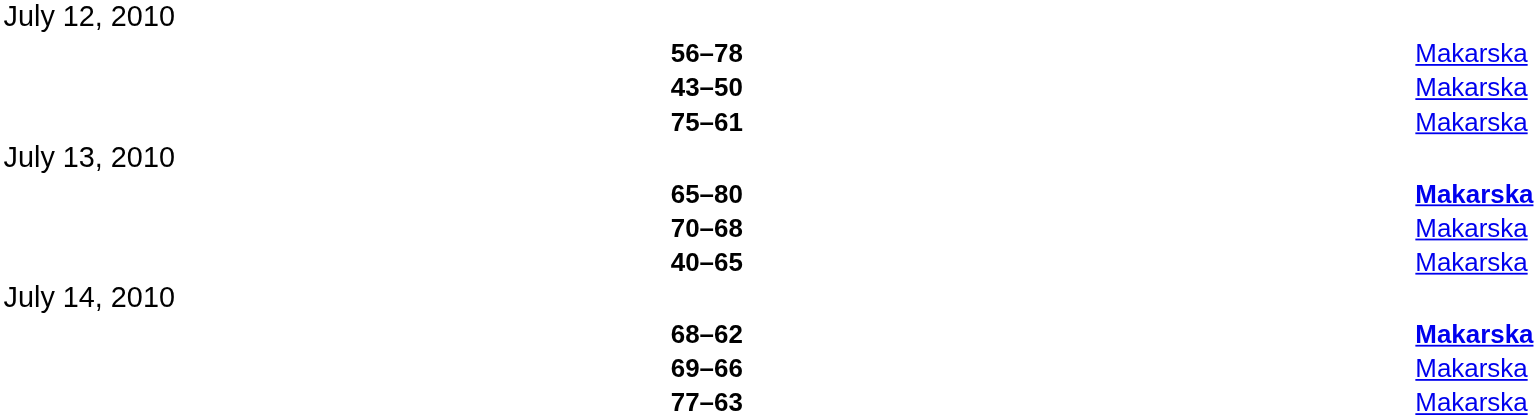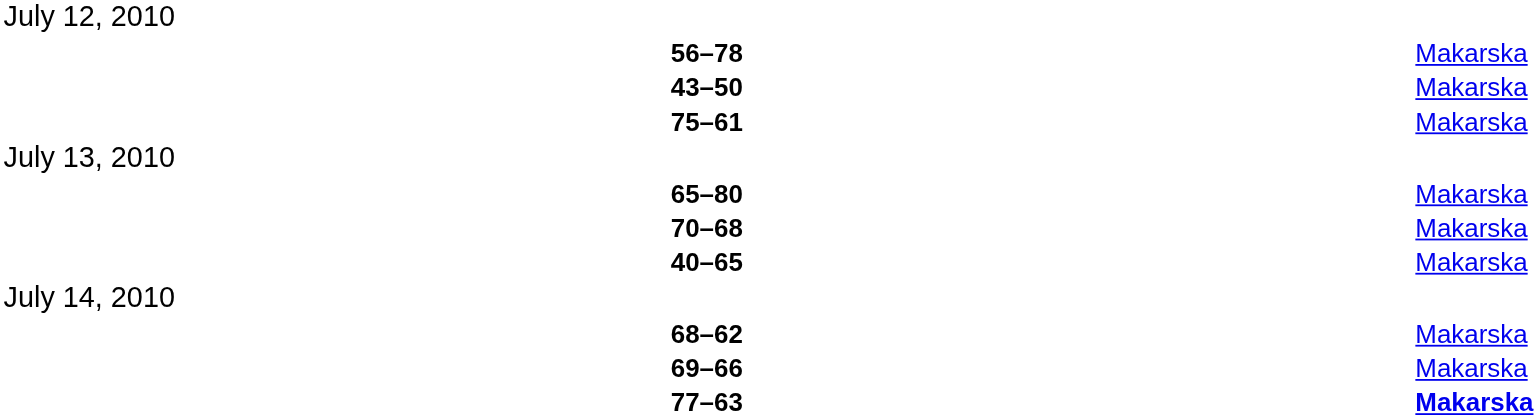65–80 | column 3: bold -> normal
68–62 | column 3: bold -> normal
77–63 | column 3: normal -> bold
